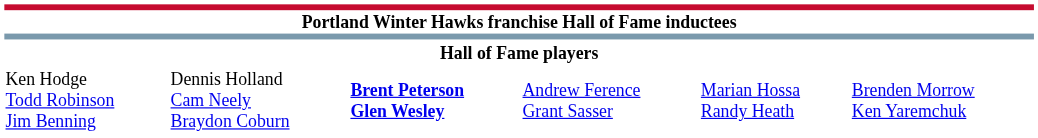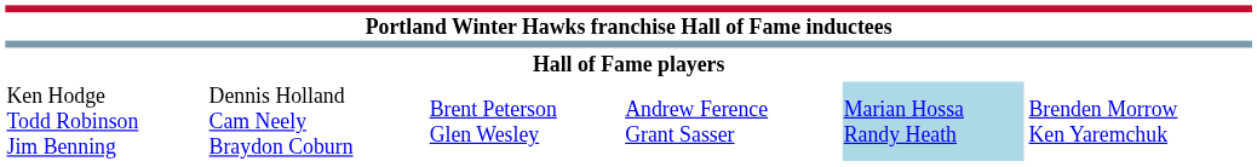Ken Hodge Todd Robinson Jim Benning | column 3: bold -> normal
Ken Hodge Todd Robinson Jim Benning | column 5: no background -> lightblue background
